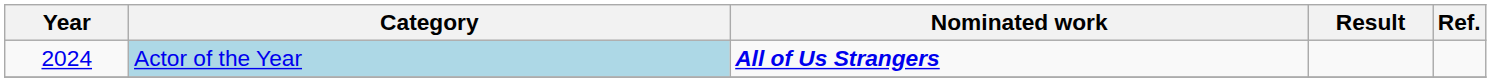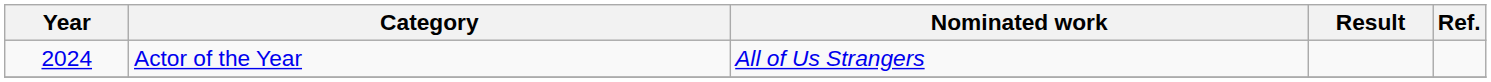row 2 | Category: lightblue background -> no background
row 2 | Nominated work: bold -> normal
